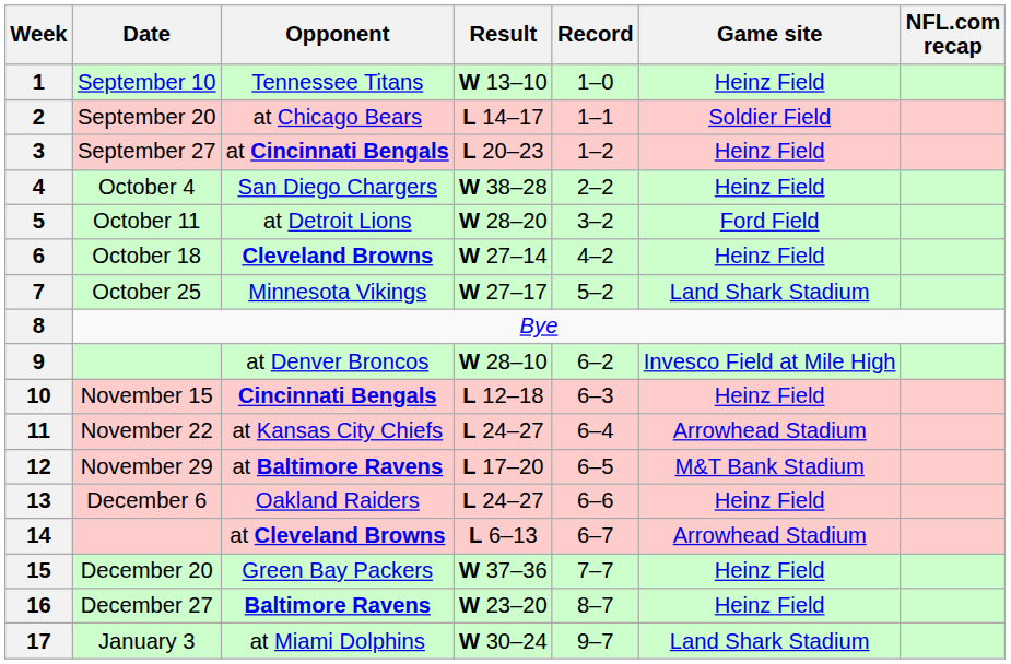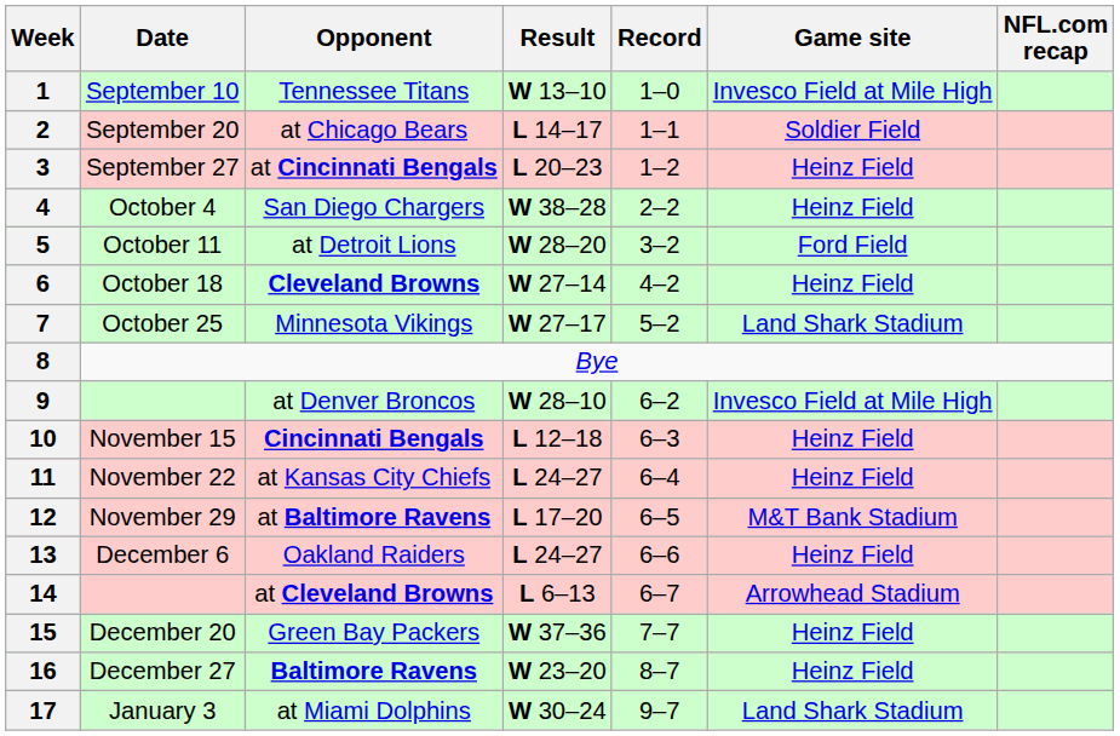1 | Game site: Heinz Field -> Invesco Field at Mile High
11 | Game site: Arrowhead Stadium -> Heinz Field
